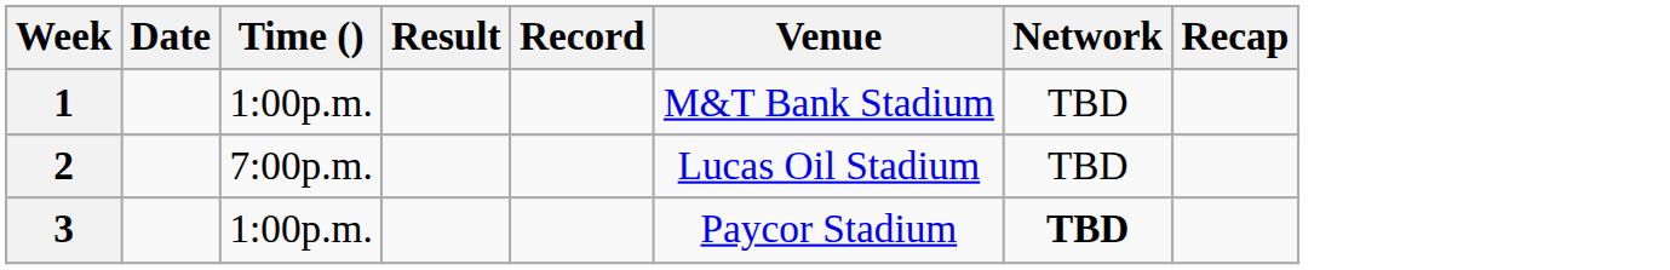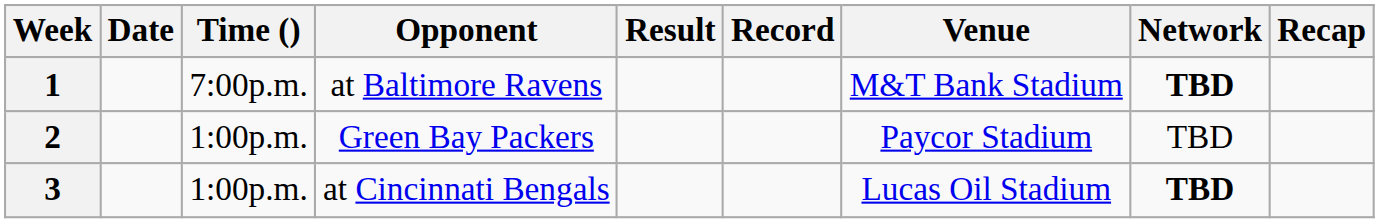+ column: Opponent | at Baltimore Ravens | Green Bay Packers | at Cincinnati Bengals
1 | Time (): 1:00p.m. -> 7:00p.m.
1 | Network: normal -> bold
2 | Time (): 7:00p.m. -> 1:00p.m.
2 | Venue: Lucas Oil Stadium -> Paycor Stadium
3 | Venue: Paycor Stadium -> Lucas Oil Stadium
